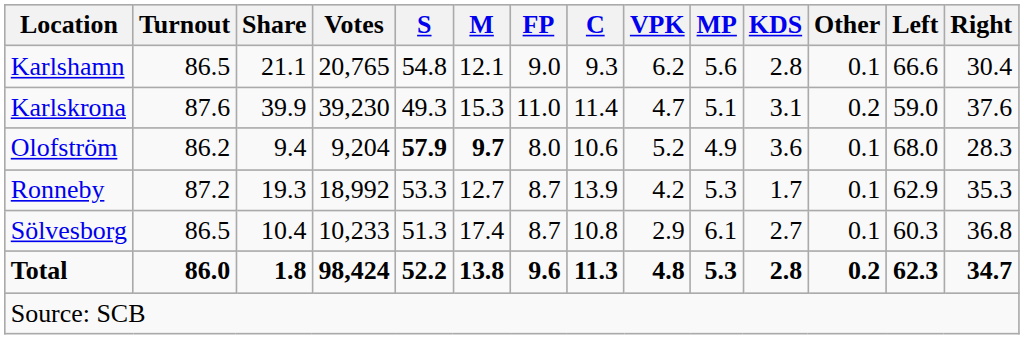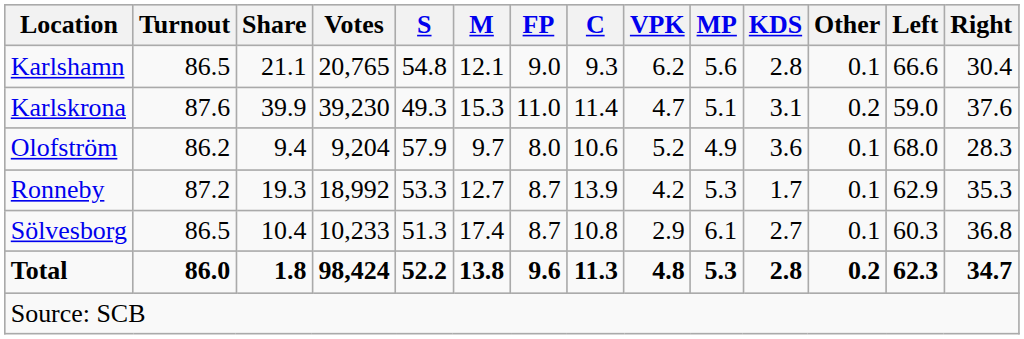Olofström | S: bold -> normal
Olofström | M: bold -> normal
